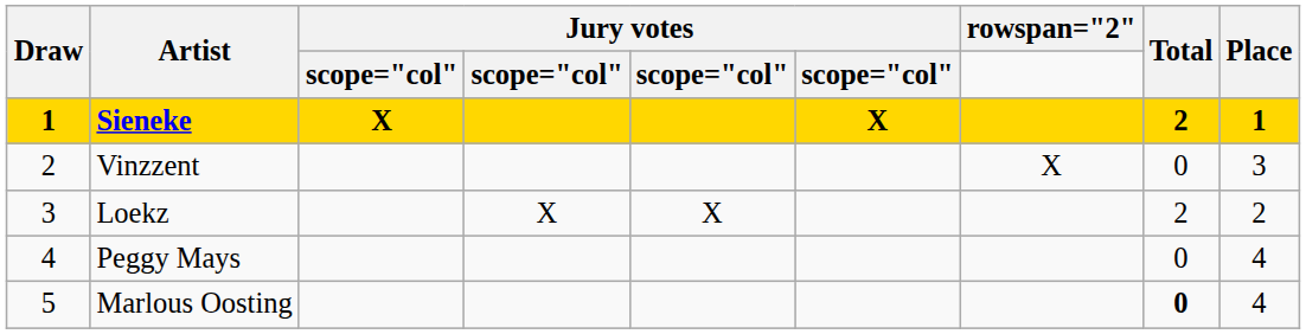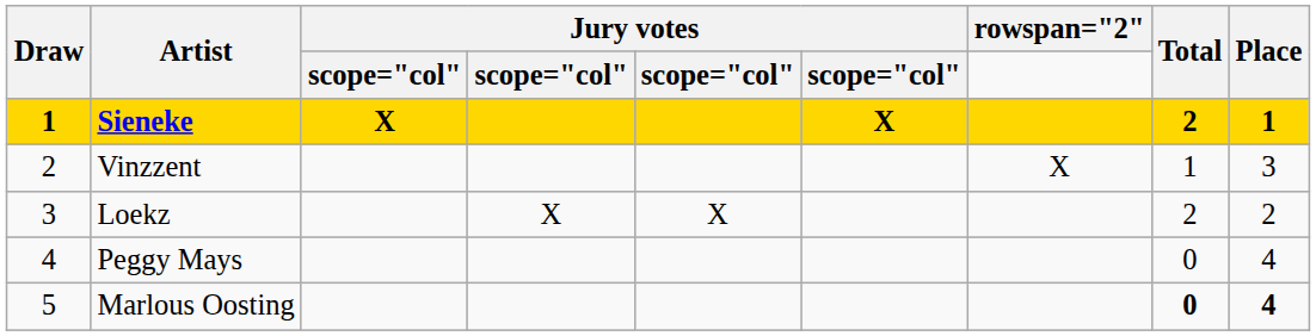Vinzzent | Total: 0 -> 1
Marlous Oosting | Place: normal -> bold
